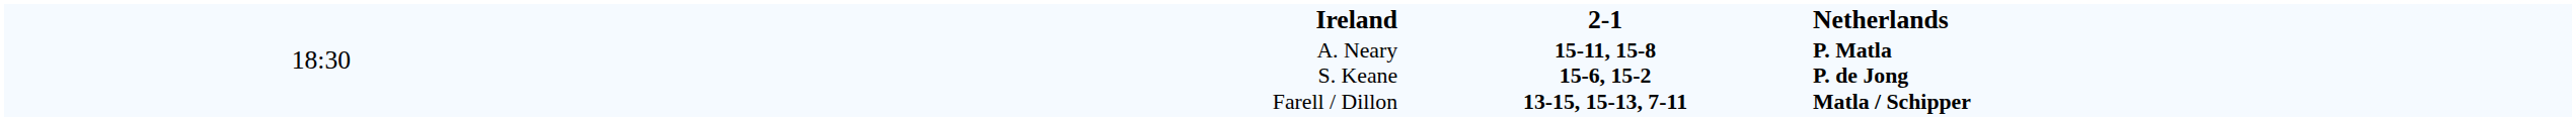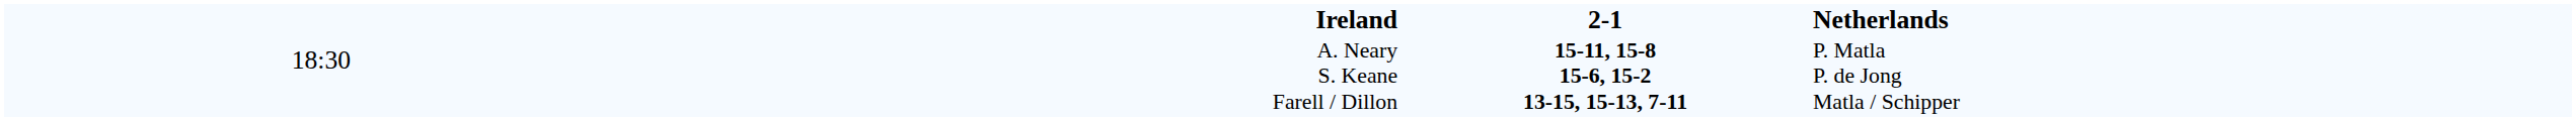A. Neary S. Keane Farell / Dillon | column 4: bold -> normal
